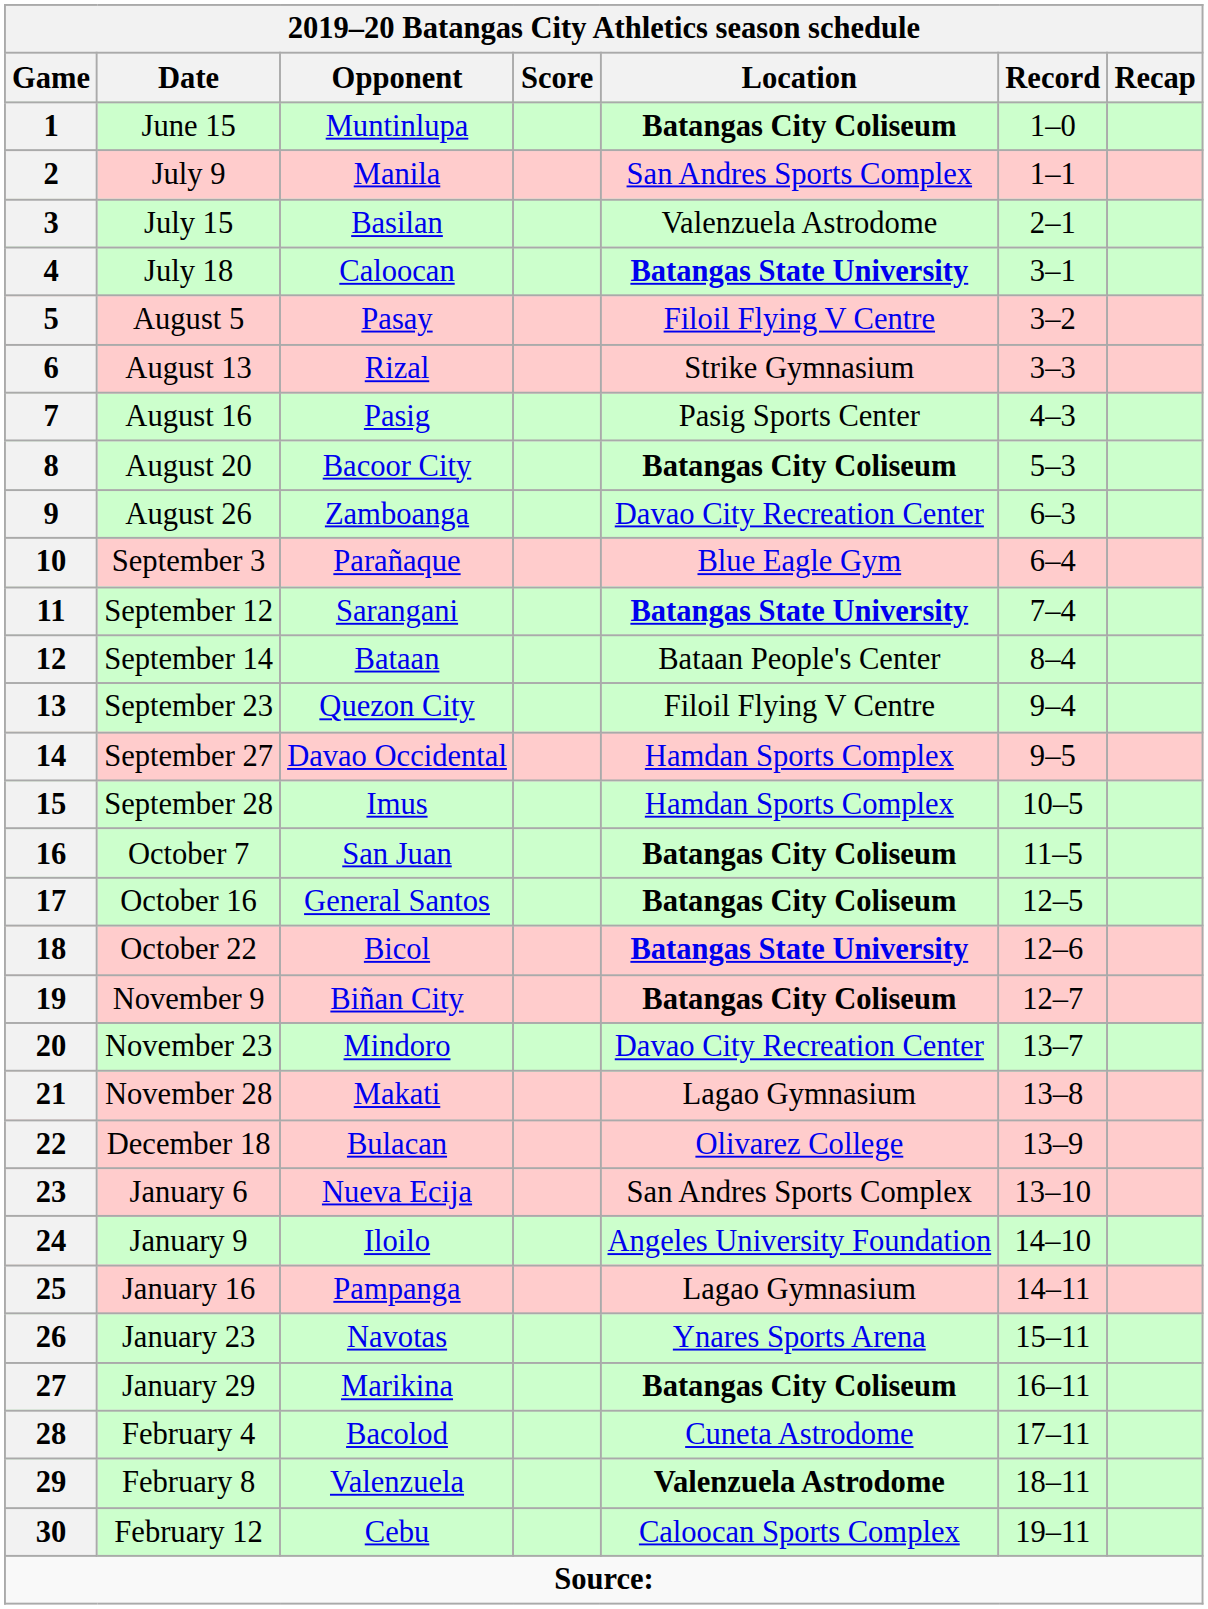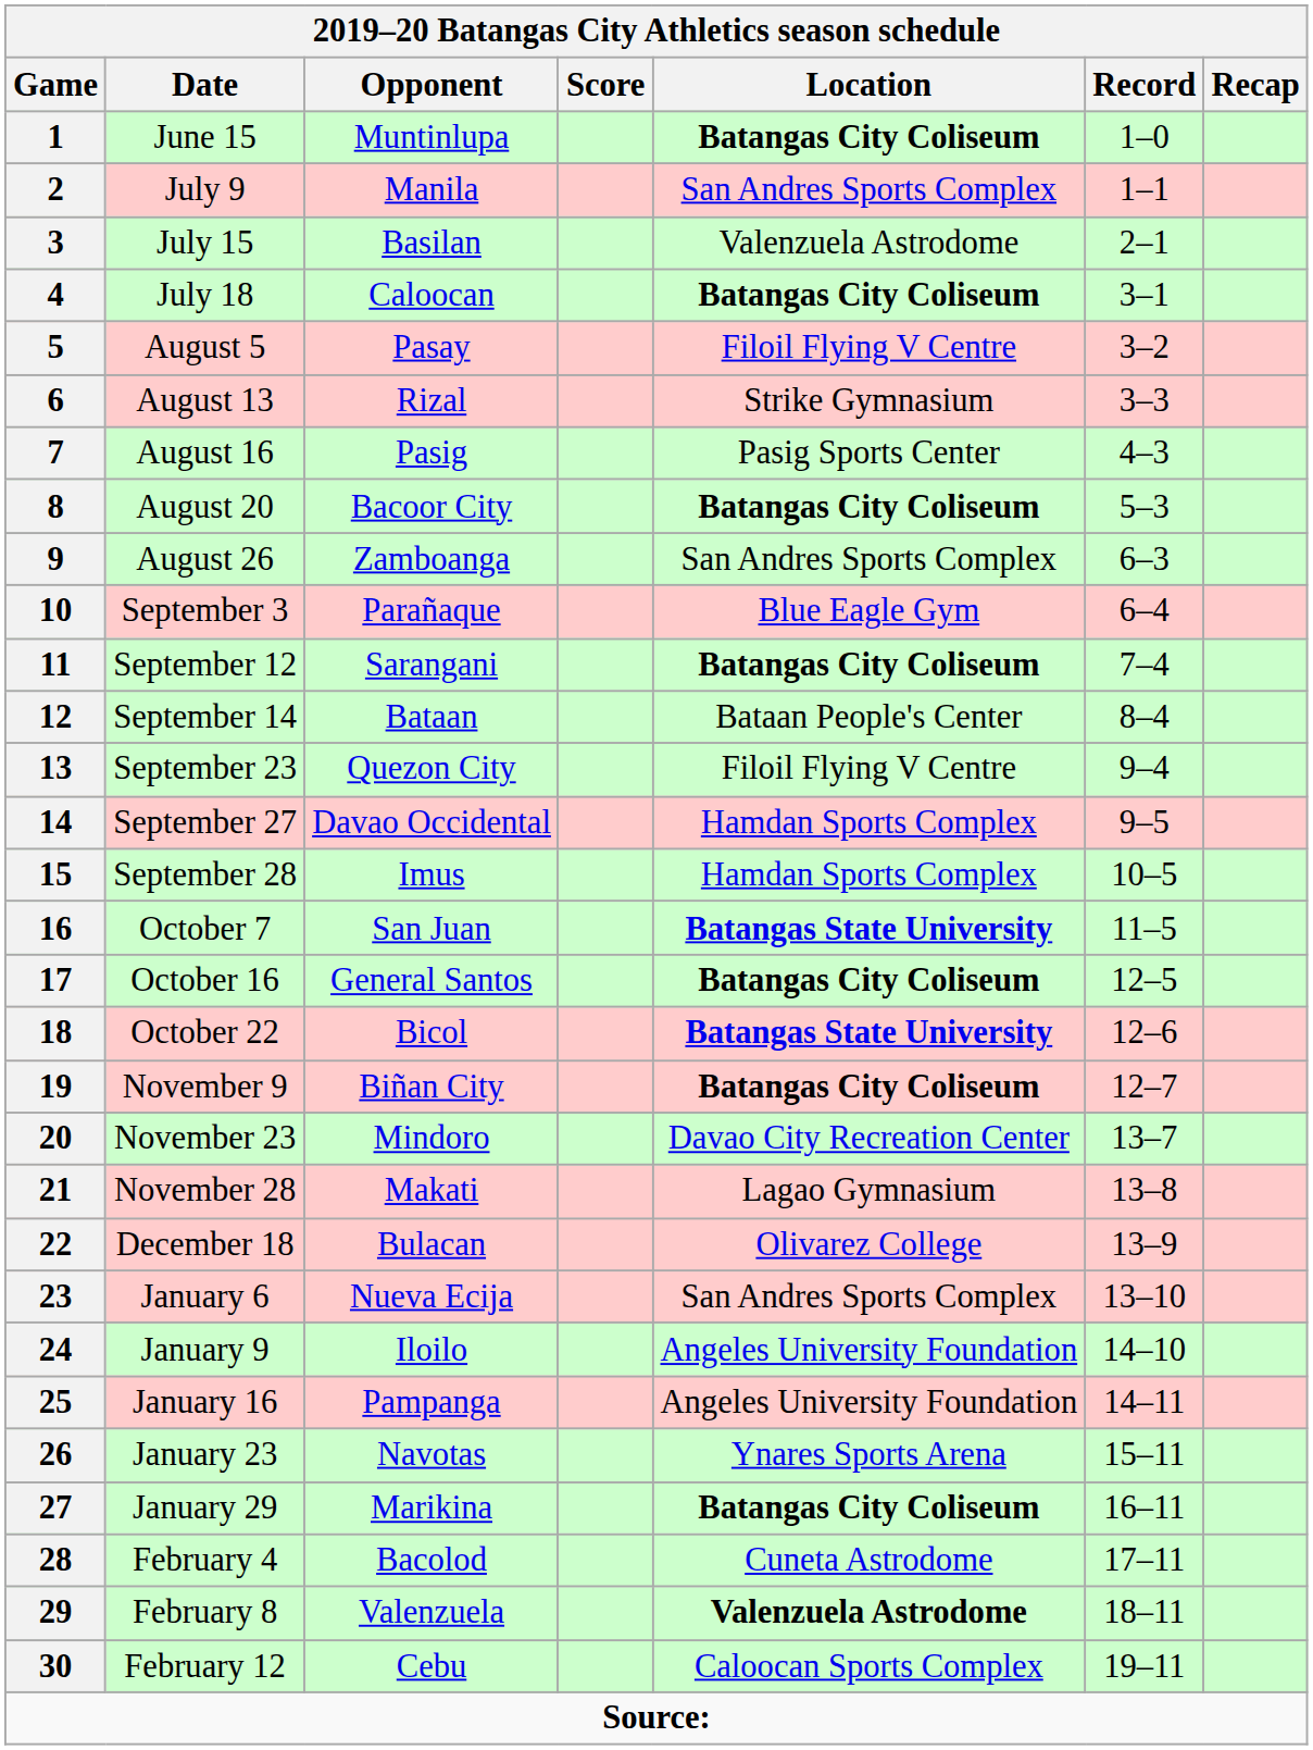4 | Location: Batangas State University -> Batangas City Coliseum
9 | Location: Davao City Recreation Center -> San Andres Sports Complex
11 | Location: Batangas State University -> Batangas City Coliseum
16 | Location: Batangas City Coliseum -> Batangas State University
25 | Location: Lagao Gymnasium -> Angeles University Foundation
